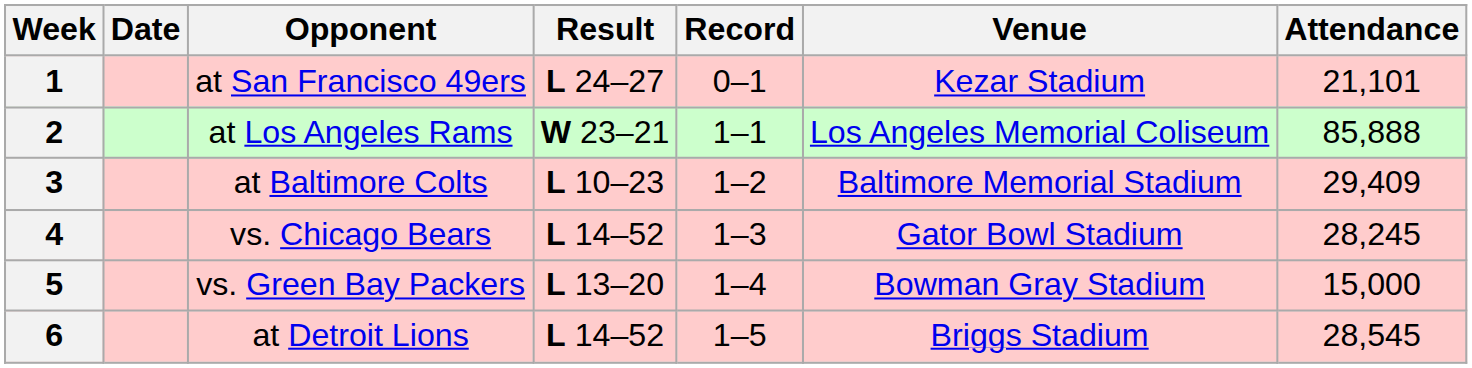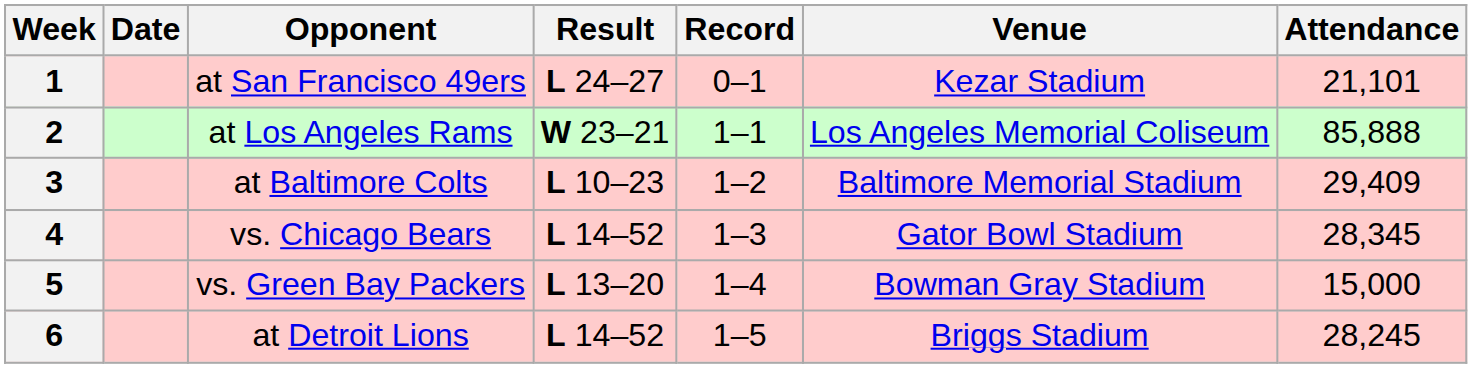4 | Attendance: 28,245 -> 28,345
6 | Attendance: 28,545 -> 28,245
